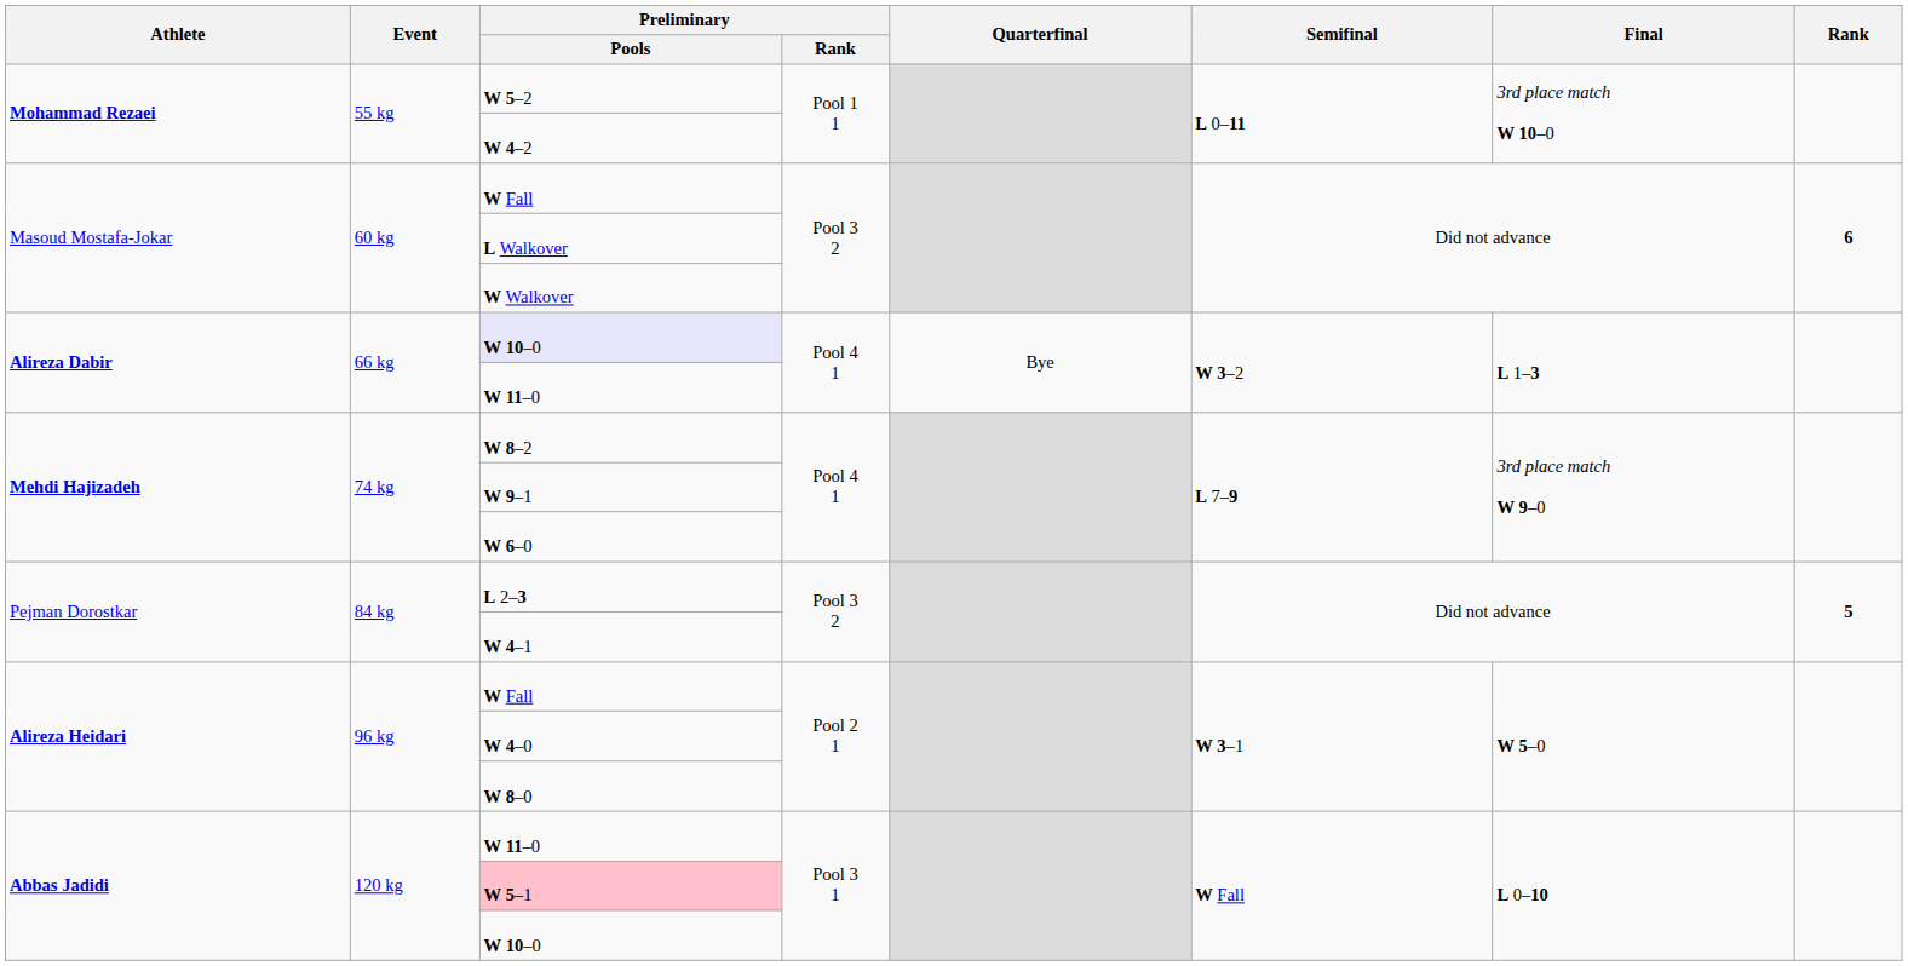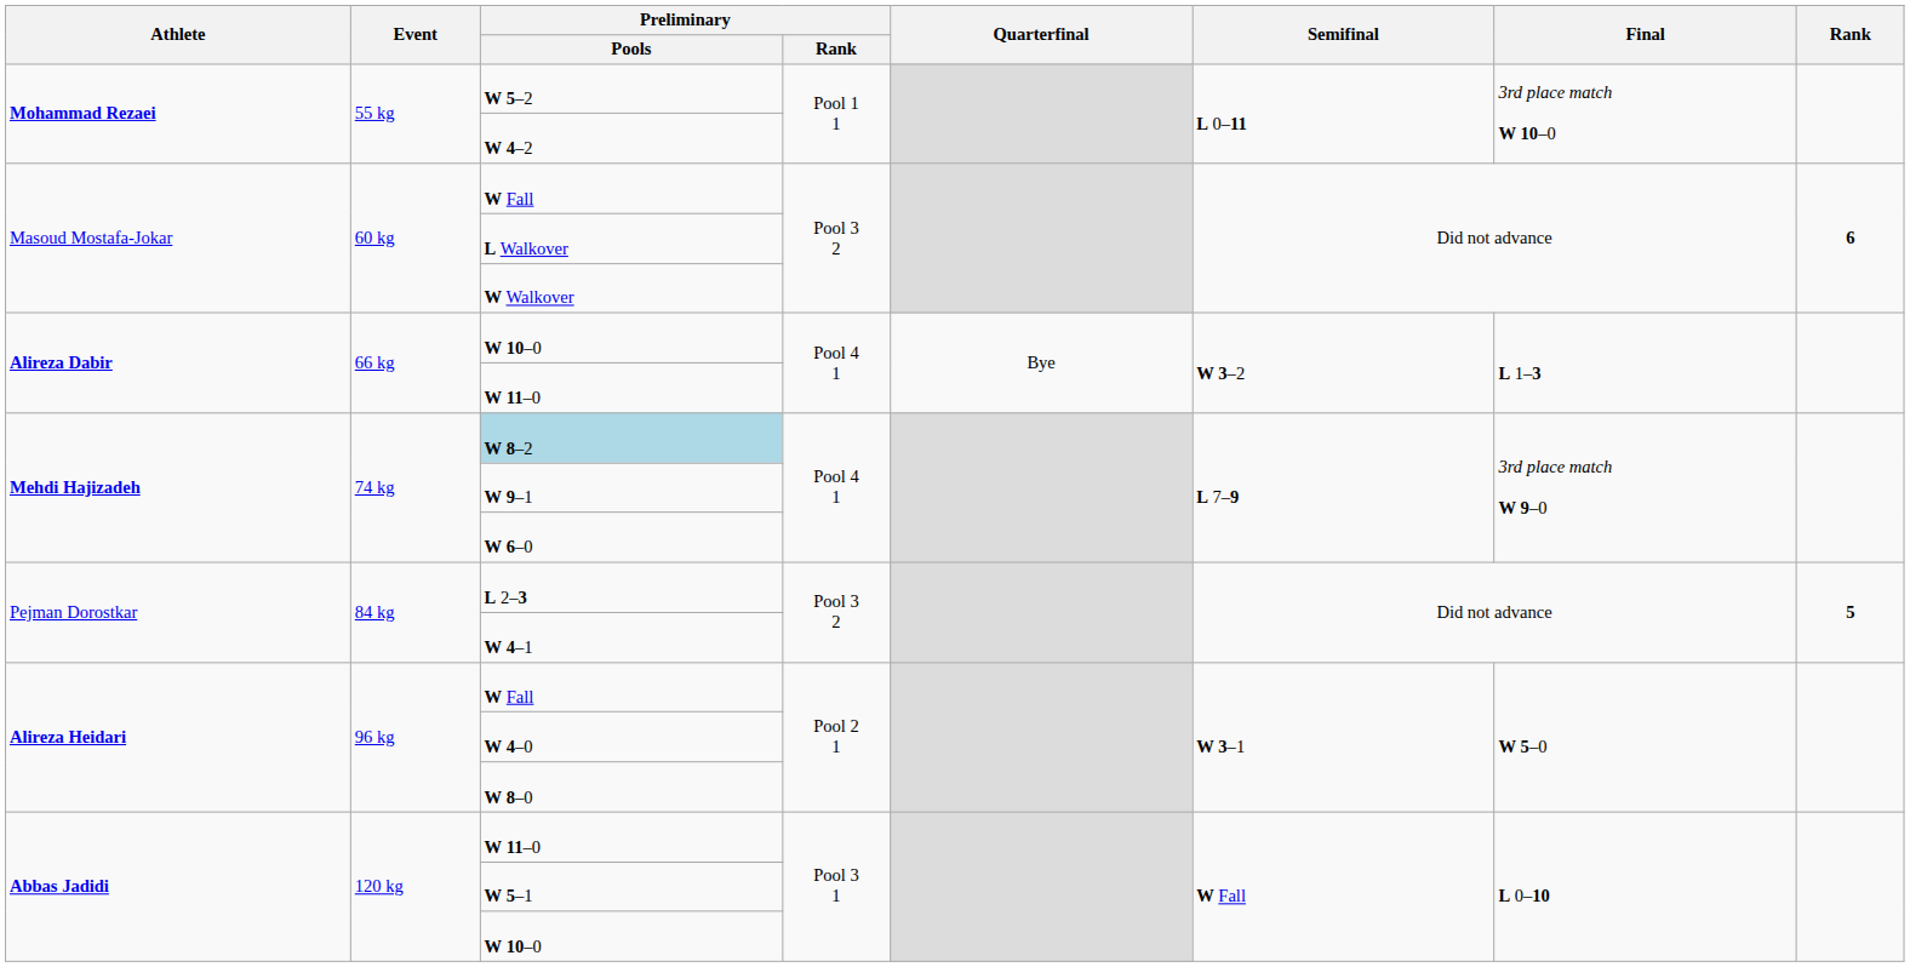Alireza Dabir / W 10–0 | Preliminary / Pools: lavender background -> no background
W 8–2 | Preliminary / Pools: no background -> lightblue background
W 5–1 | Preliminary / Pools: pink background -> no background
